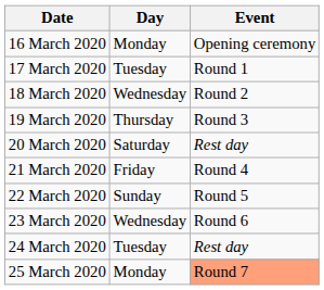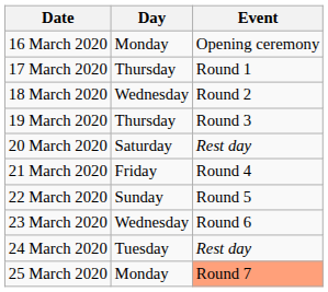17 March 2020 | Day: Tuesday -> Thursday
